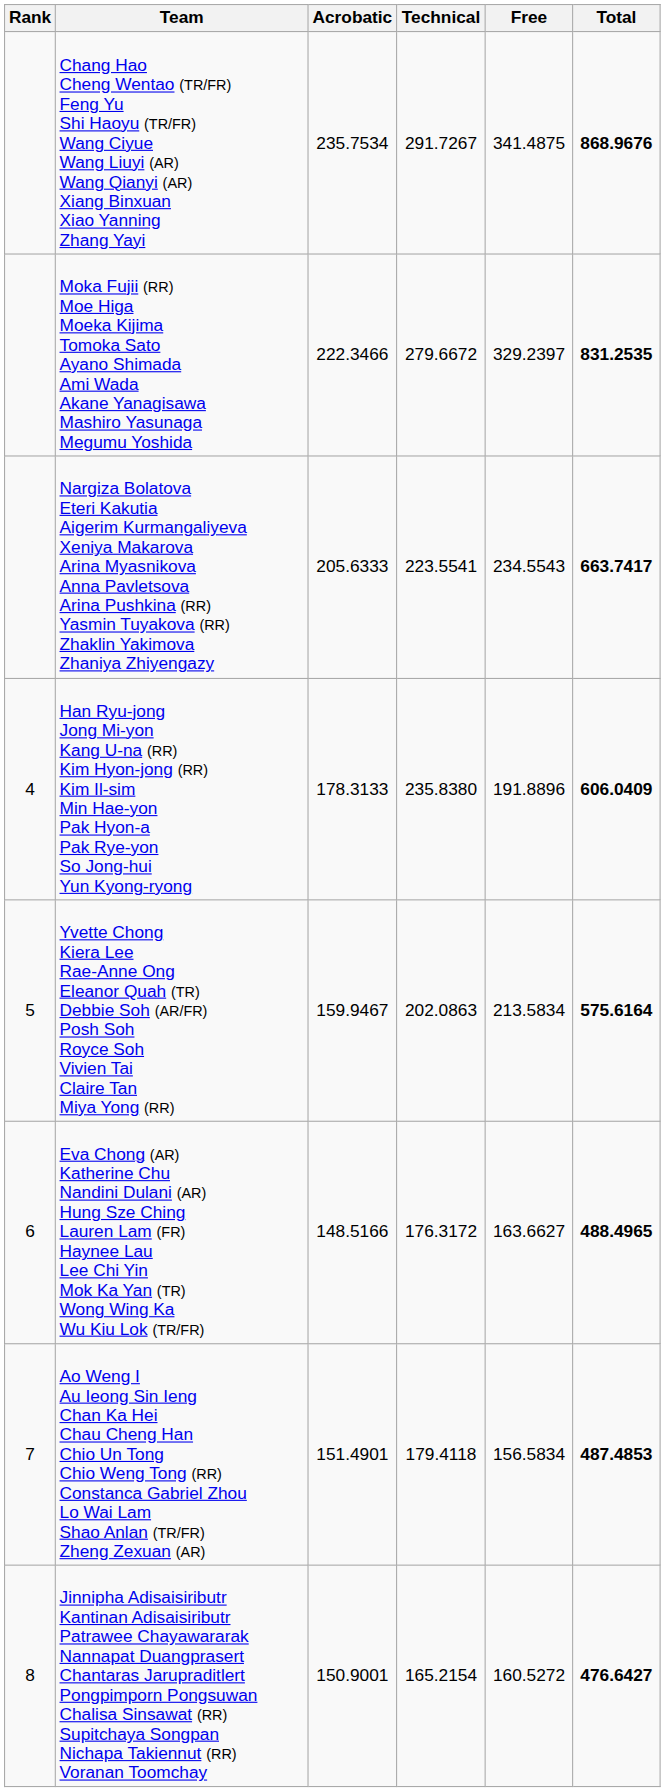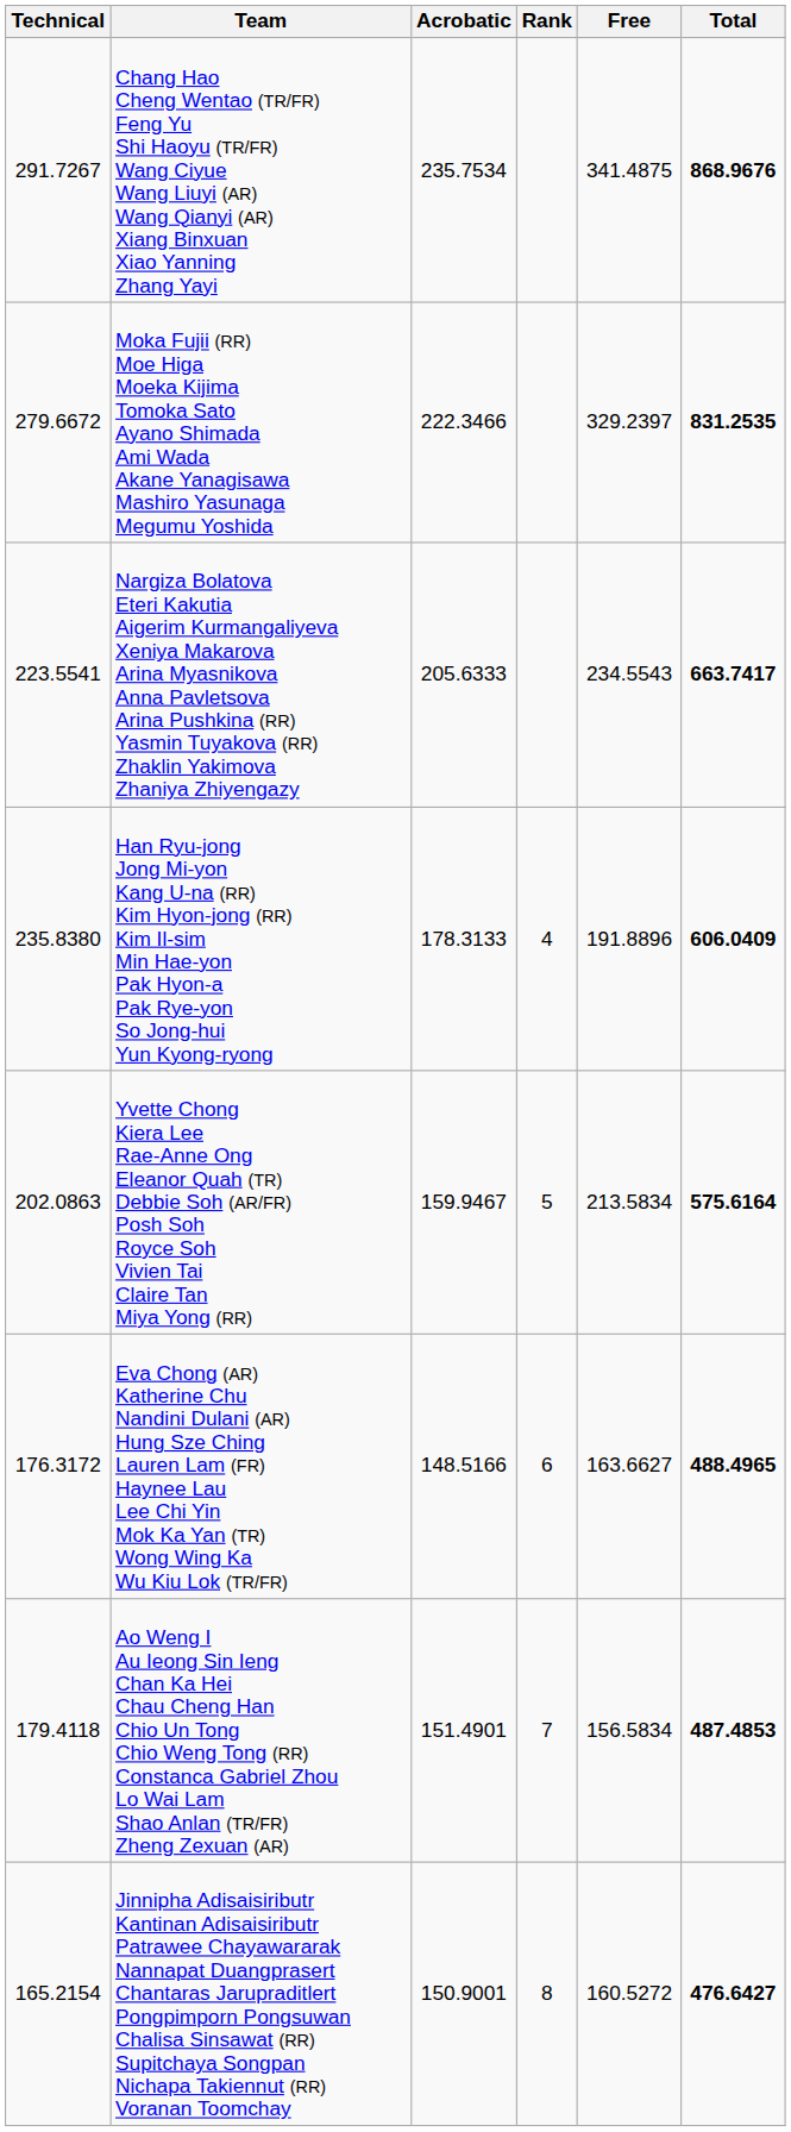columns swapped: Rank <-> Technical
